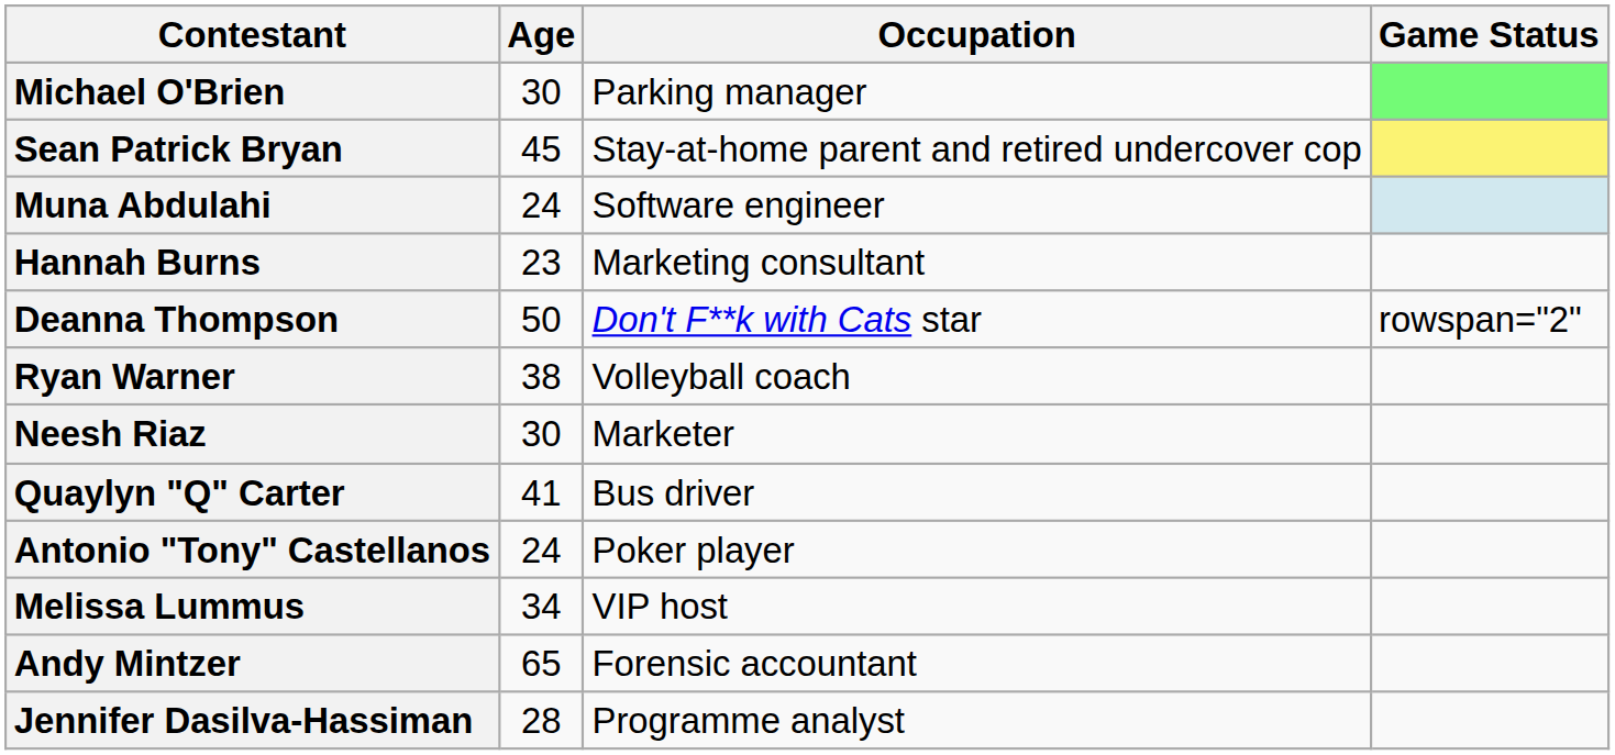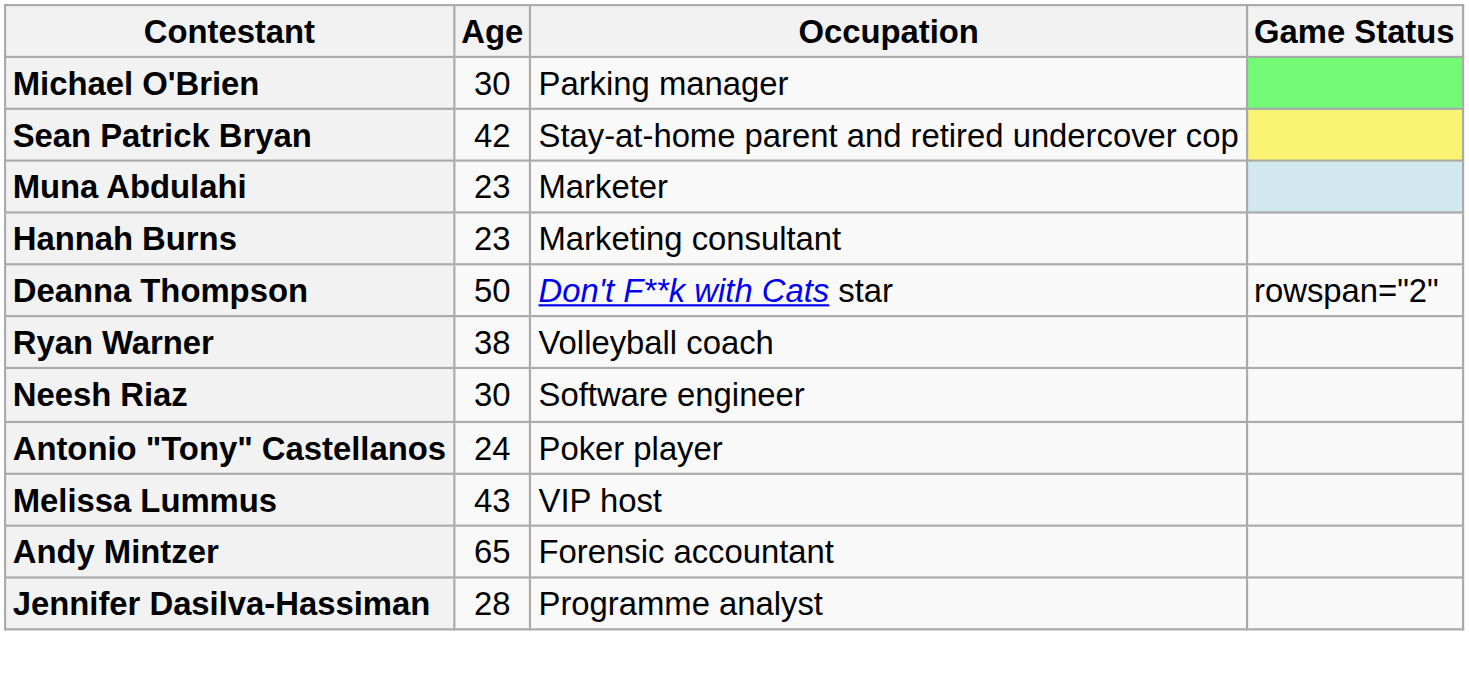Sean Patrick Bryan | Age: 45 -> 42
Muna Abdulahi | Age: 24 -> 23
Muna Abdulahi | Occupation: Software engineer -> Marketer
Neesh Riaz | Occupation: Marketer -> Software engineer
- row: Quaylyn "Q" Carter | 41 | Bus driver
Melissa Lummus | Age: 34 -> 43
